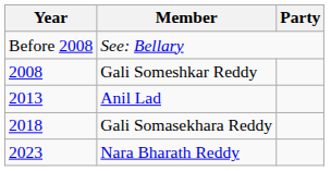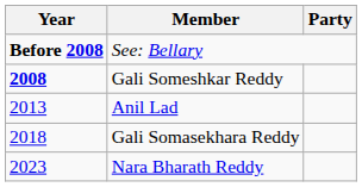See: Bellary | Year: normal -> bold
Gali Someshkar Reddy | Year: normal -> bold
